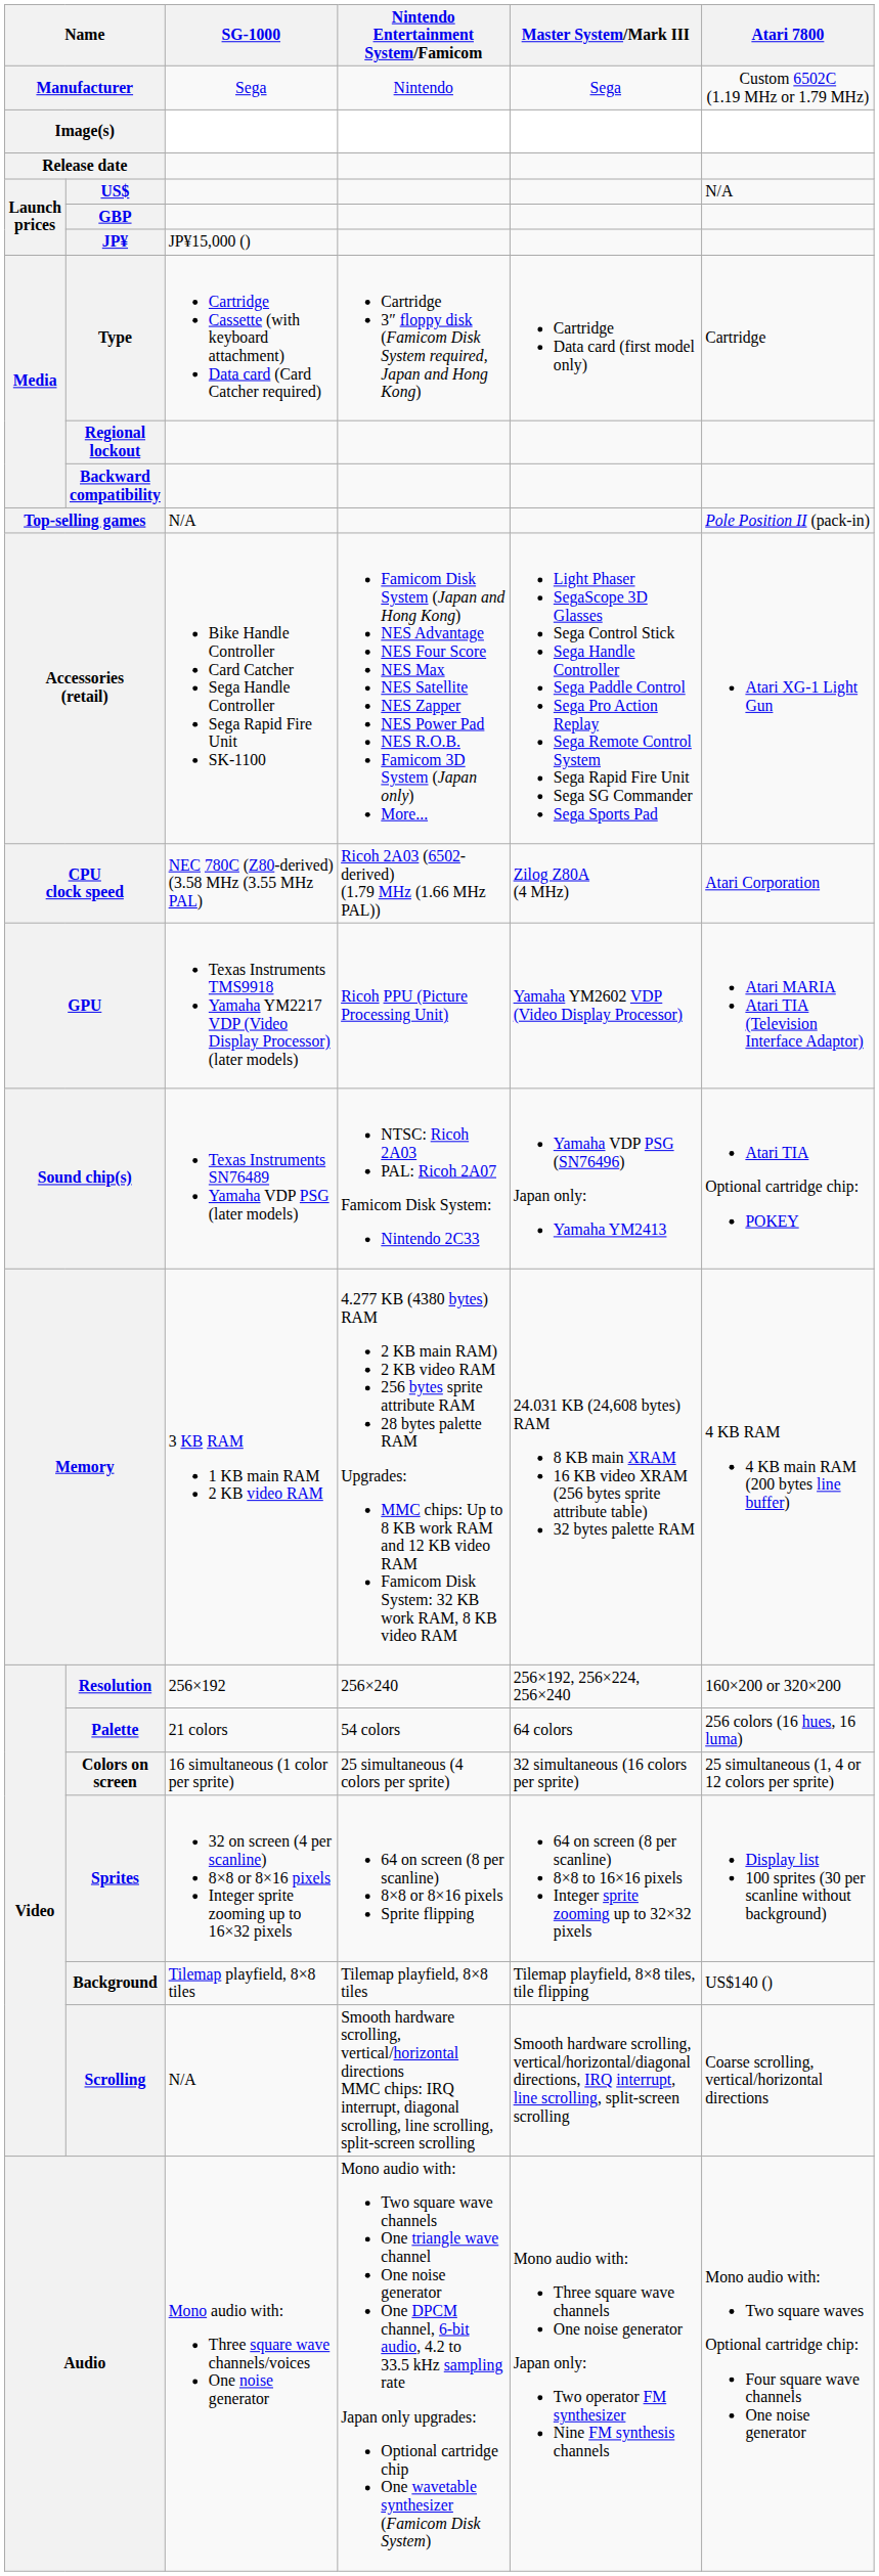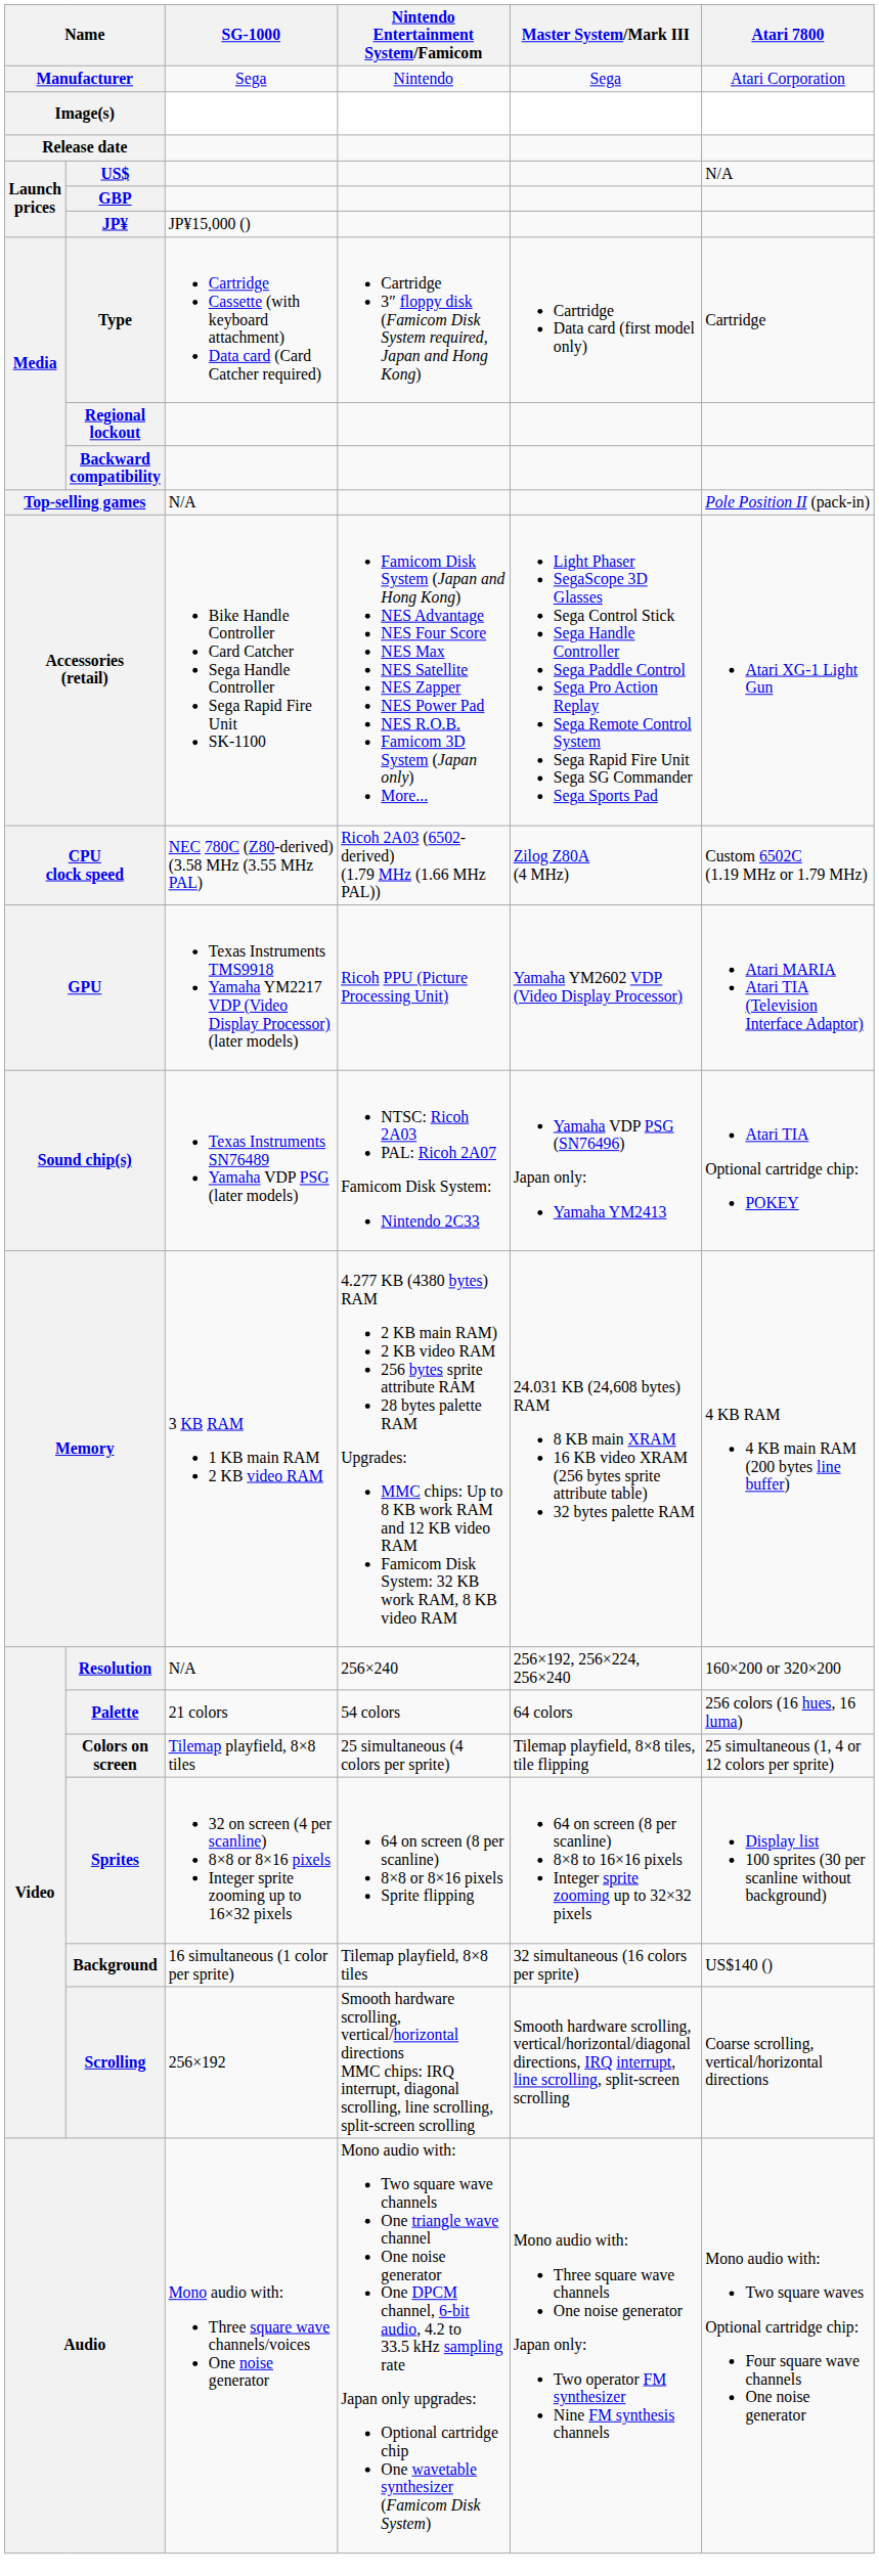Manufacturer | Atari 7800: Custom 6502C (1.19 MHz or 1.79 MHz) -> Atari Corporation
CPU clock speed | Atari 7800: Atari Corporation -> Custom 6502C (1.19 MHz or 1.79 MHz)
Resolution | SG-1000: 256×192 -> N/A
Colors on screen | SG-1000: 16 simultaneous (1 color per sprite) -> Tilemap playfield, 8×8 tiles
Colors on screen | Master System/Mark III: 32 simultaneous (16 colors per sprite) -> Tilemap playfield, 8×8 tiles, tile flipping
Background | SG-1000: Tilemap playfield, 8×8 tiles -> 16 simultaneous (1 color per sprite)
Background | Master System/Mark III: Tilemap playfield, 8×8 tiles, tile flipping -> 32 simultaneous (16 colors per sprite)
Scrolling | SG-1000: N/A -> 256×192
